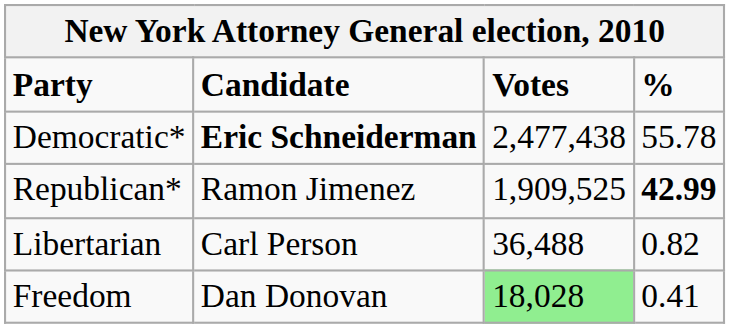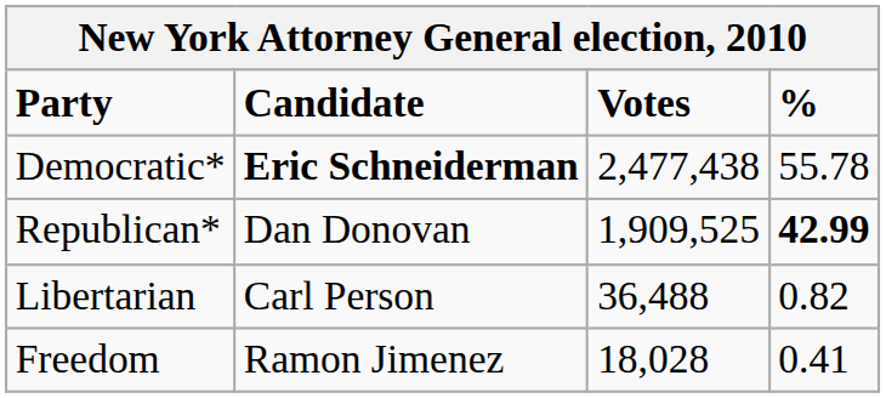Republican* | Candidate: Ramon Jimenez -> Dan Donovan
Freedom | Candidate: Dan Donovan -> Ramon Jimenez
Freedom | Votes: lightgreen background -> no background
